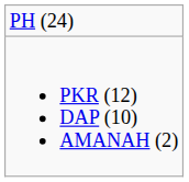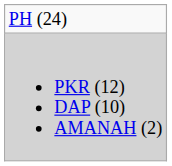row 2 | column 1: no background -> lightgrey background
